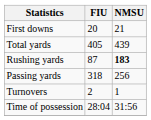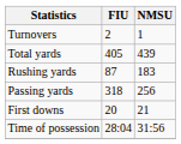rows swapped: First downs <-> Turnovers
Rushing yards | NMSU: bold -> normal
